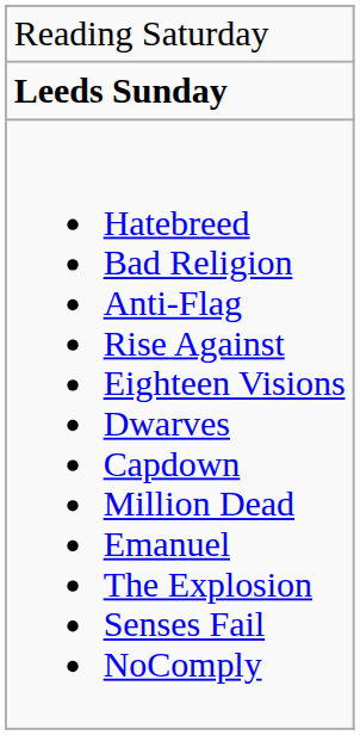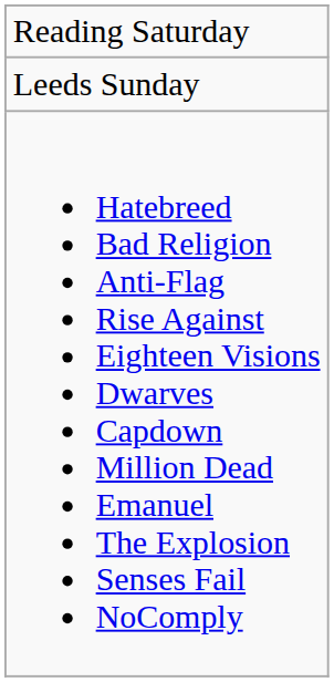row 2 | column 1: bold -> normal
